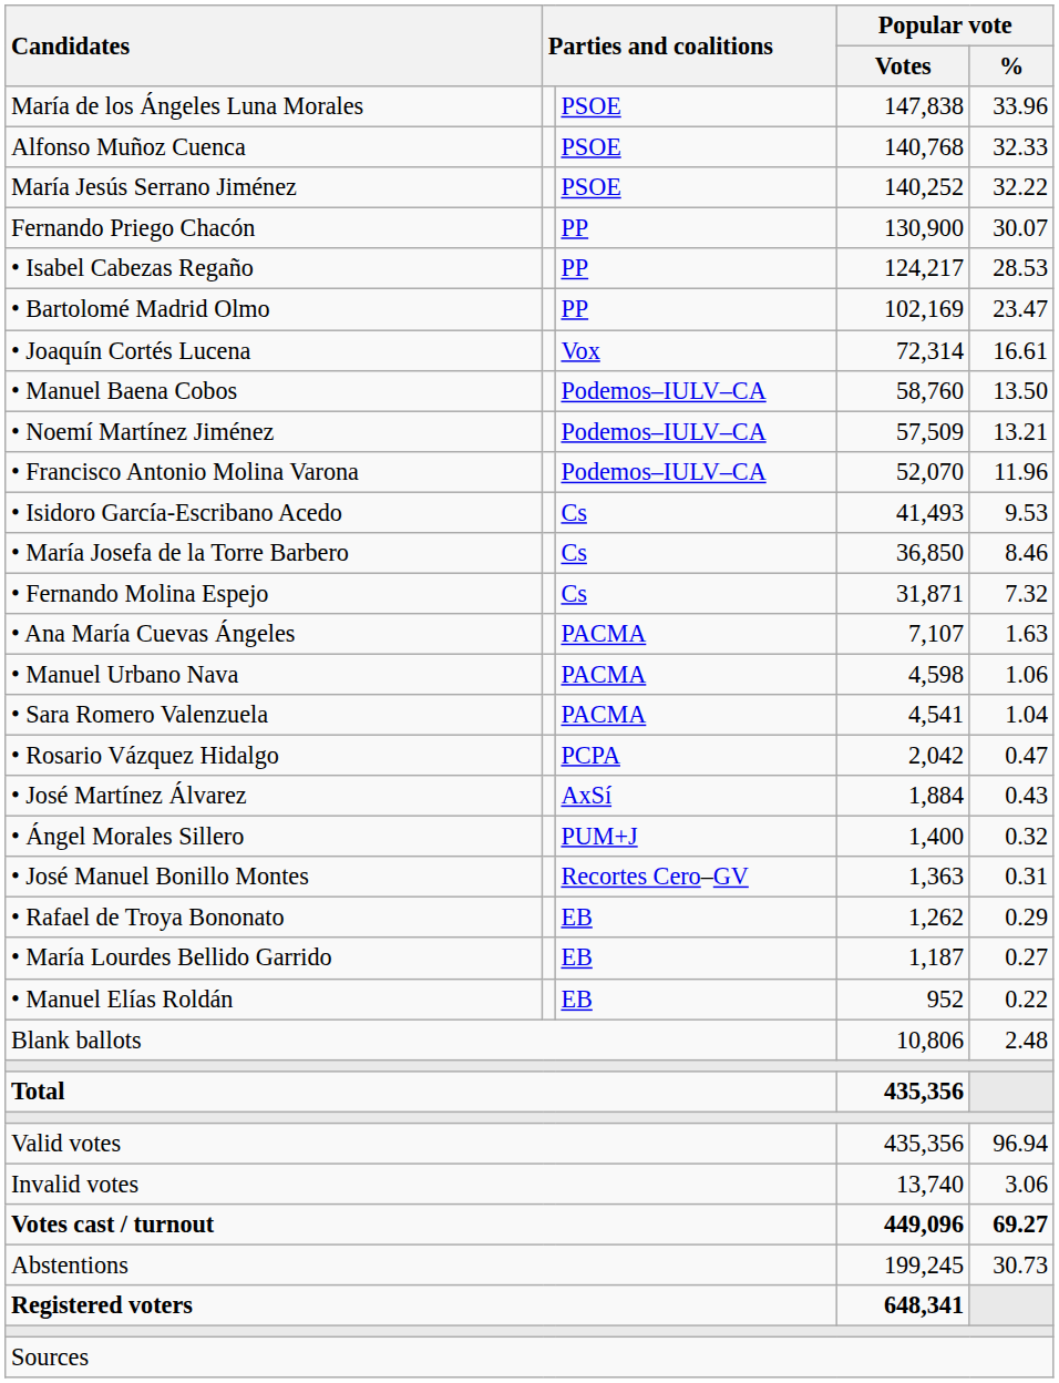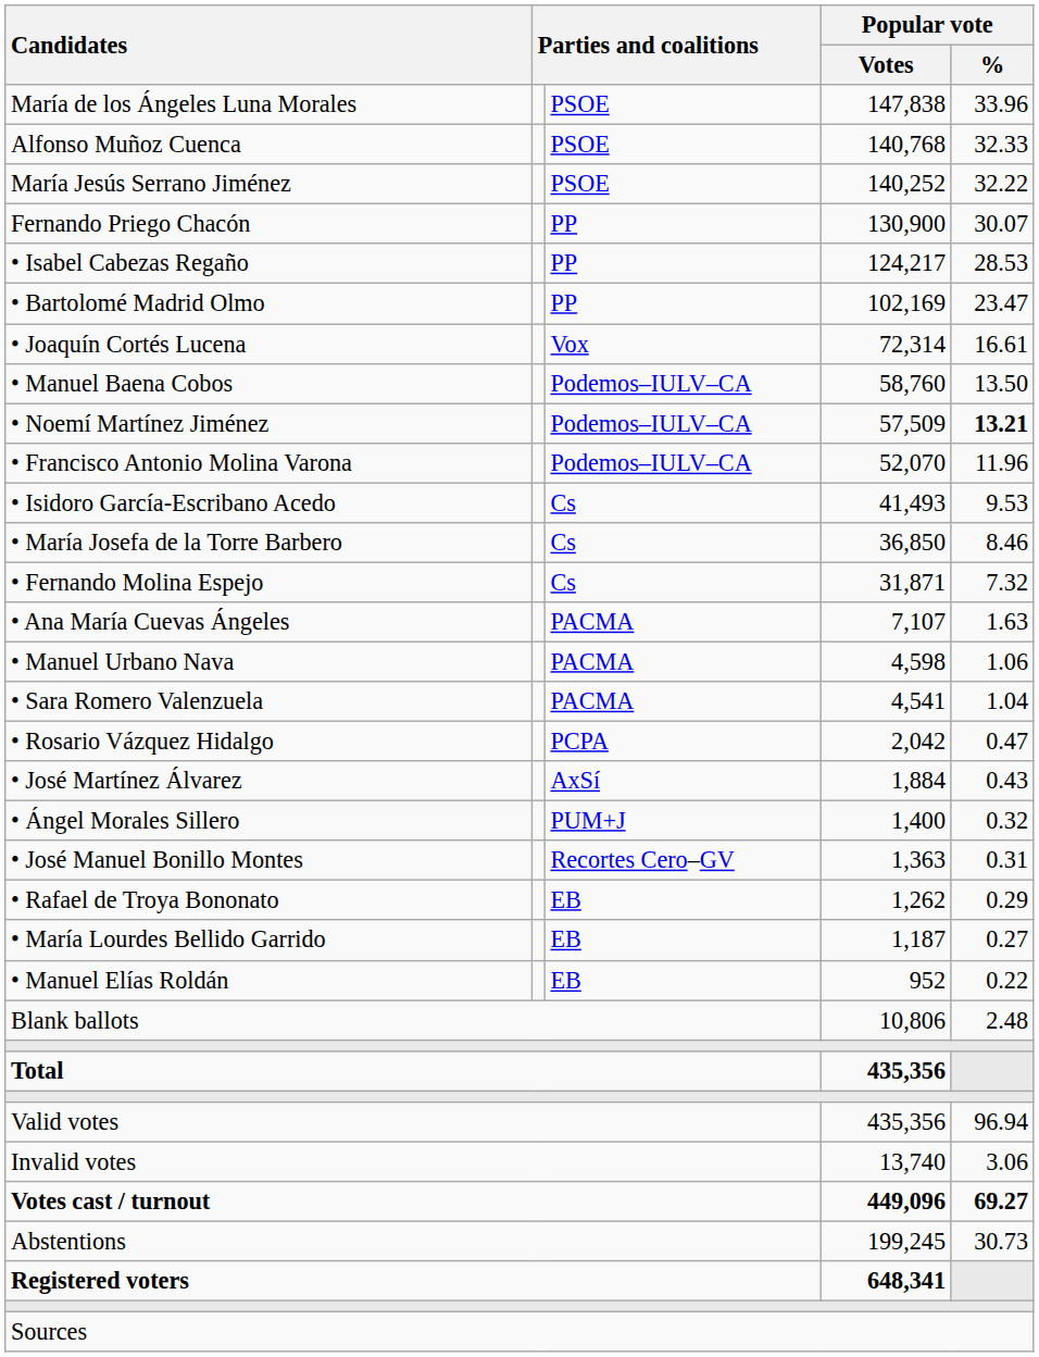• Noemí Martínez Jiménez | Popular vote / %: normal -> bold
